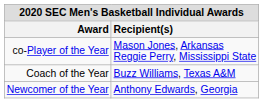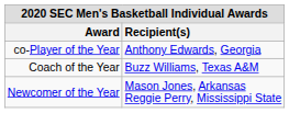co-Player of the Year | Recipient(s): Mason Jones, Arkansas Reggie Perry, Mississippi State -> Anthony Edwards, Georgia
Newcomer of the Year | Recipient(s): Anthony Edwards, Georgia -> Mason Jones, Arkansas Reggie Perry, Mississippi State
